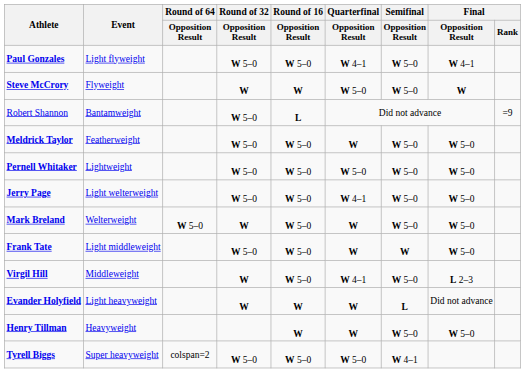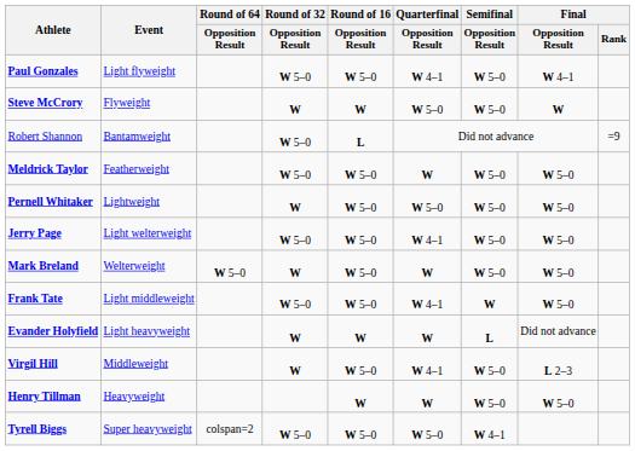Pernell Whitaker | Round of 32 / Opposition Result: W 5–0 -> W
Frank Tate | Quarterfinal / Opposition Result: W -> W 4–1
rows swapped: Virgil Hill <-> Evander Holyfield
